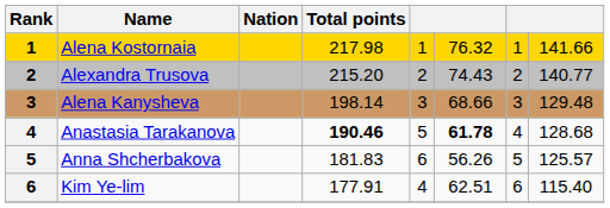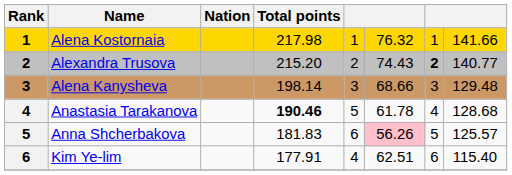Alexandra Trusova | column 7: normal -> bold
Anastasia Tarakanova | column 6: bold -> normal
Anna Shcherbakova | column 6: no background -> pink background
